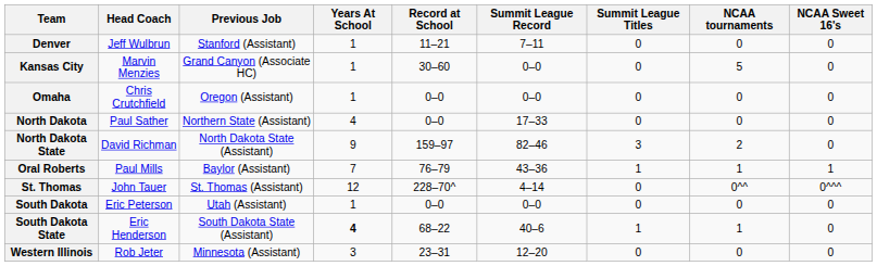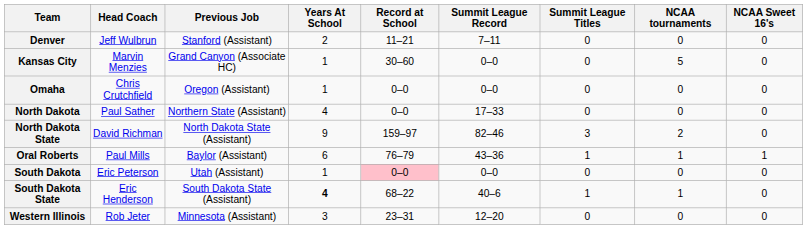Denver | Years At School: 1 -> 2
Oral Roberts | Years At School: 7 -> 6
- row: St. Thomas | John Tauer | St. Thomas (Assistant) | 12 | 228–70^ | 4–14 | 0 | 0^^ | 0^^^
South Dakota | Record at School: no background -> pink background
